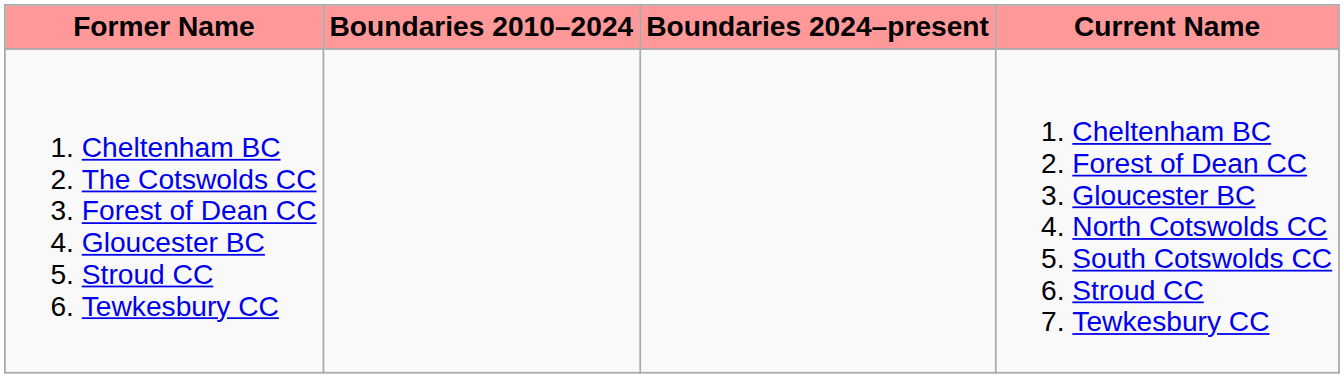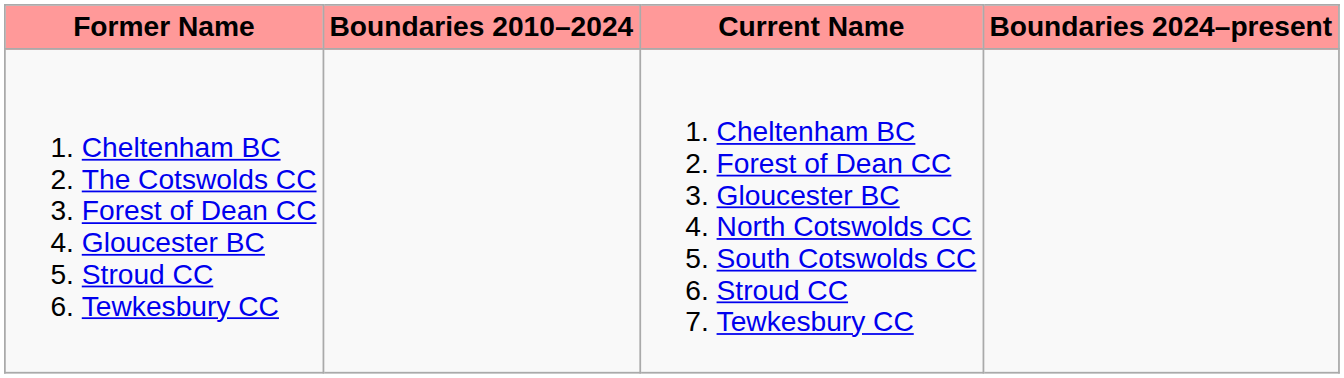columns swapped: Current Name <-> Boundaries 2024–present
